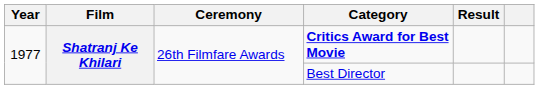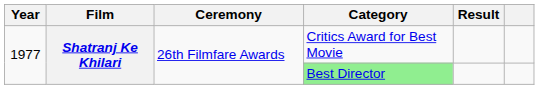Critics Award for Best Movie | Category: bold -> normal
Best Director | Category: no background -> lightgreen background
